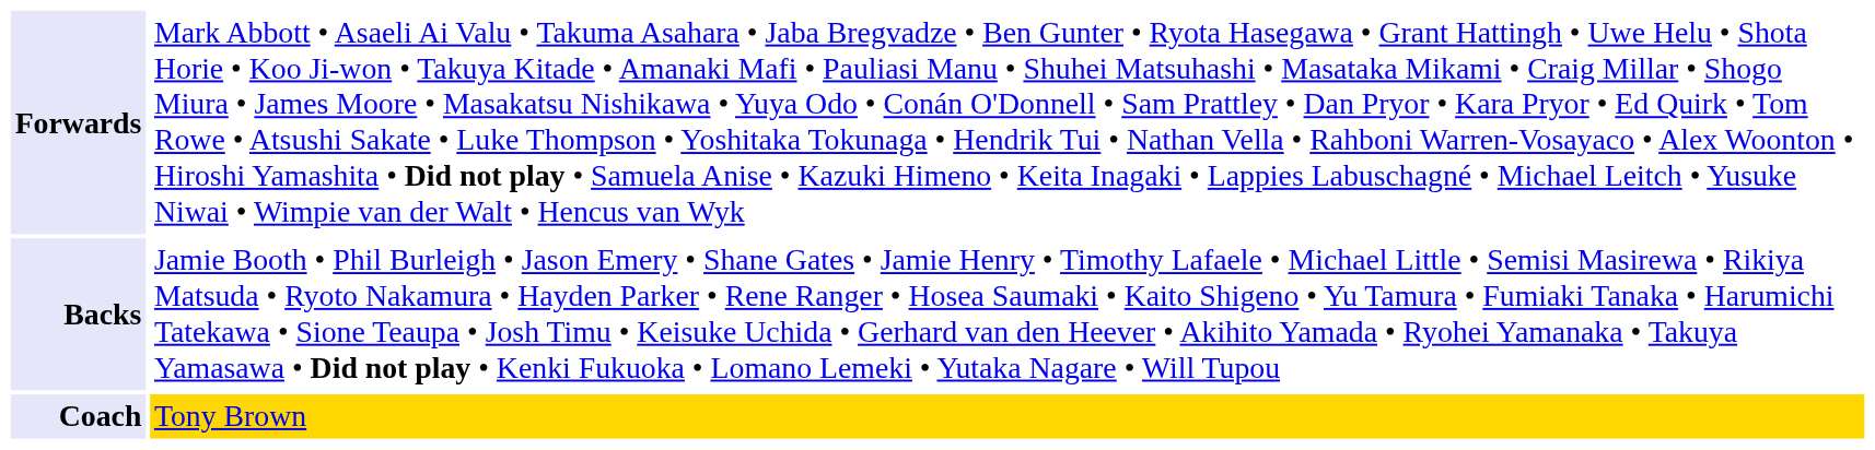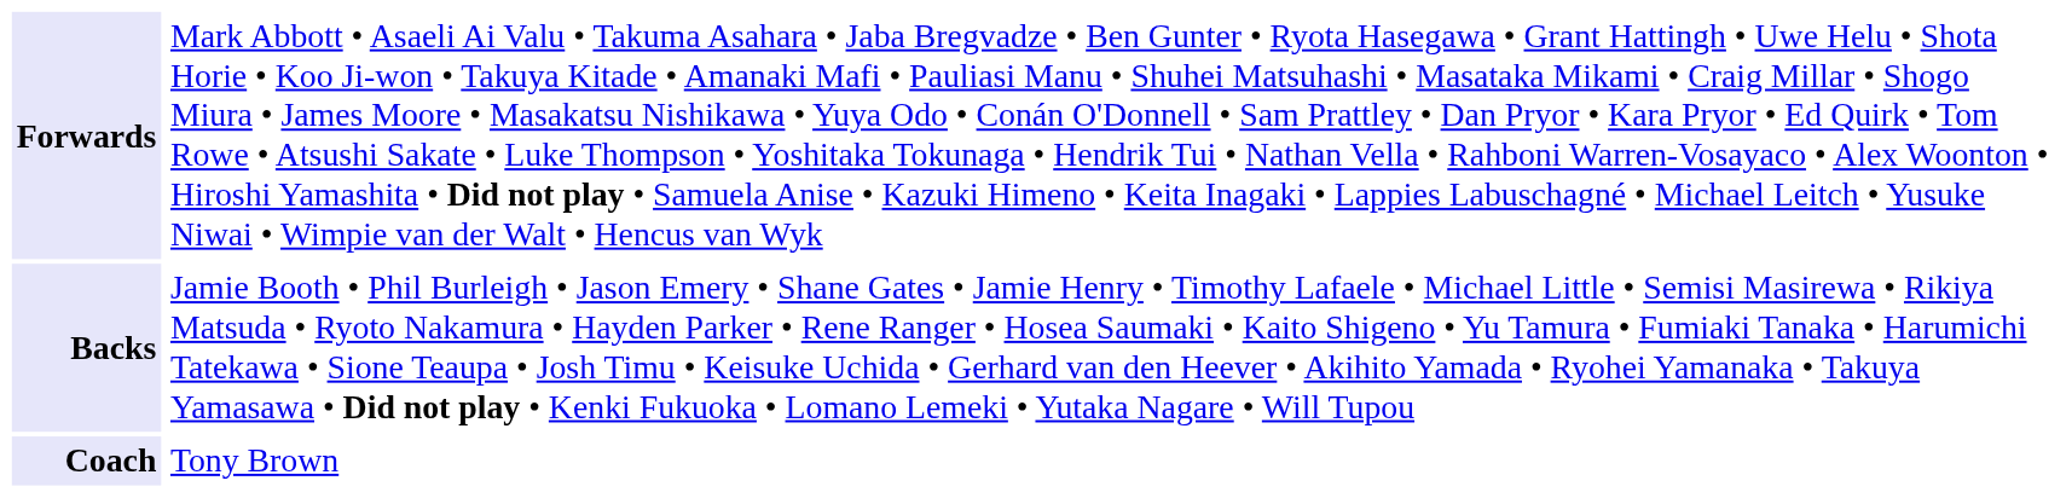Coach | column 2: gold background -> no background
